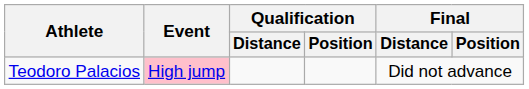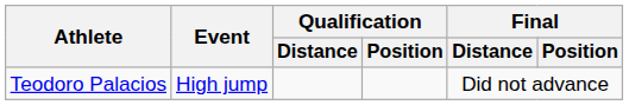Teodoro Palacios | Event: pink background -> no background
